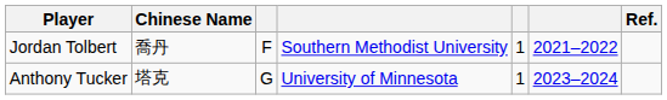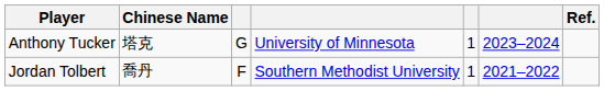rows swapped: Jordan Tolbert <-> Anthony Tucker
